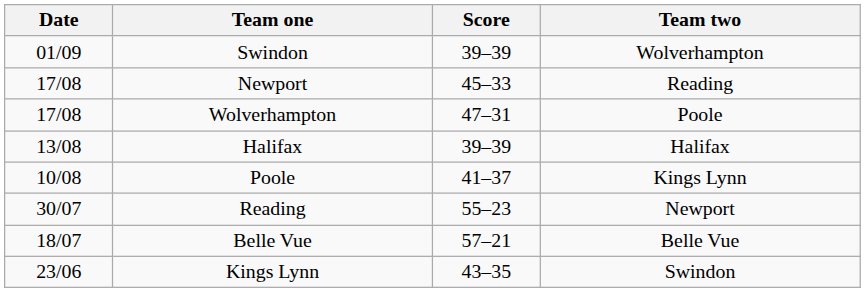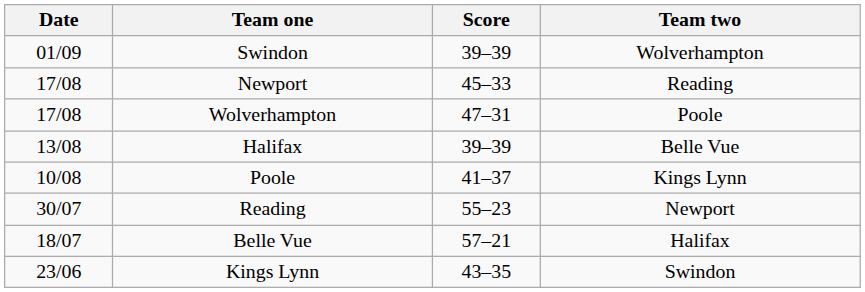row 5 | Team two: Halifax -> Belle Vue
row 8 | Team two: Belle Vue -> Halifax
